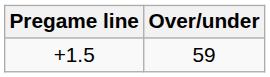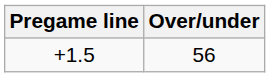+1.5 | Over/under: 59 -> 56
